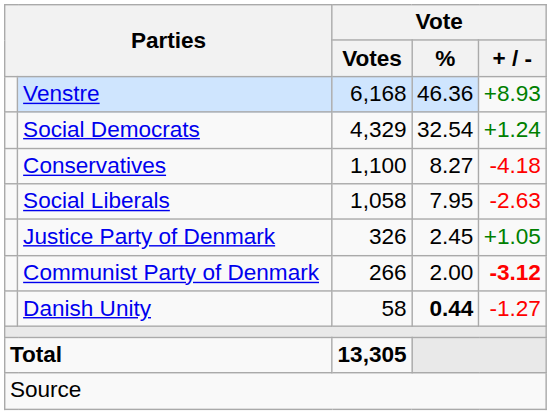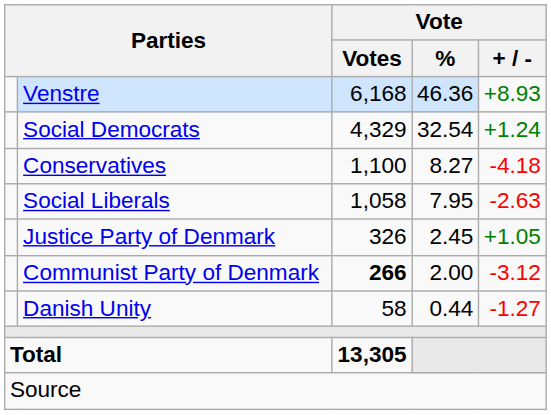Communist Party of Denmark | Vote / Votes: normal -> bold
Communist Party of Denmark | Vote / + / -: bold -> normal
Danish Unity | Vote / %: bold -> normal
